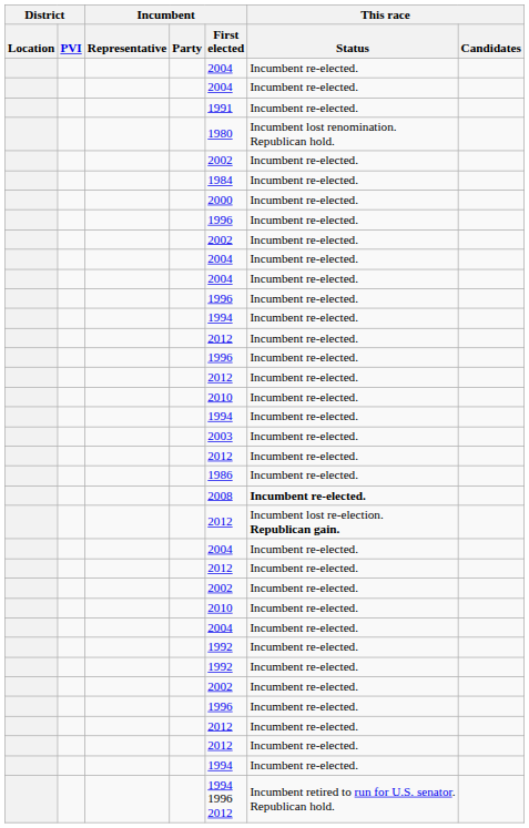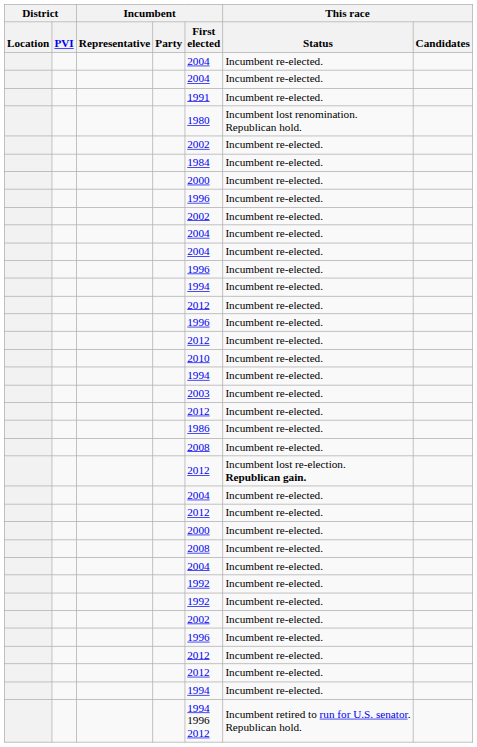row 24 | This race / Status: bold -> normal
row 28 | Incumbent / First elected: 2002 -> 2000
row 29 | Incumbent / First elected: 2010 -> 2008
